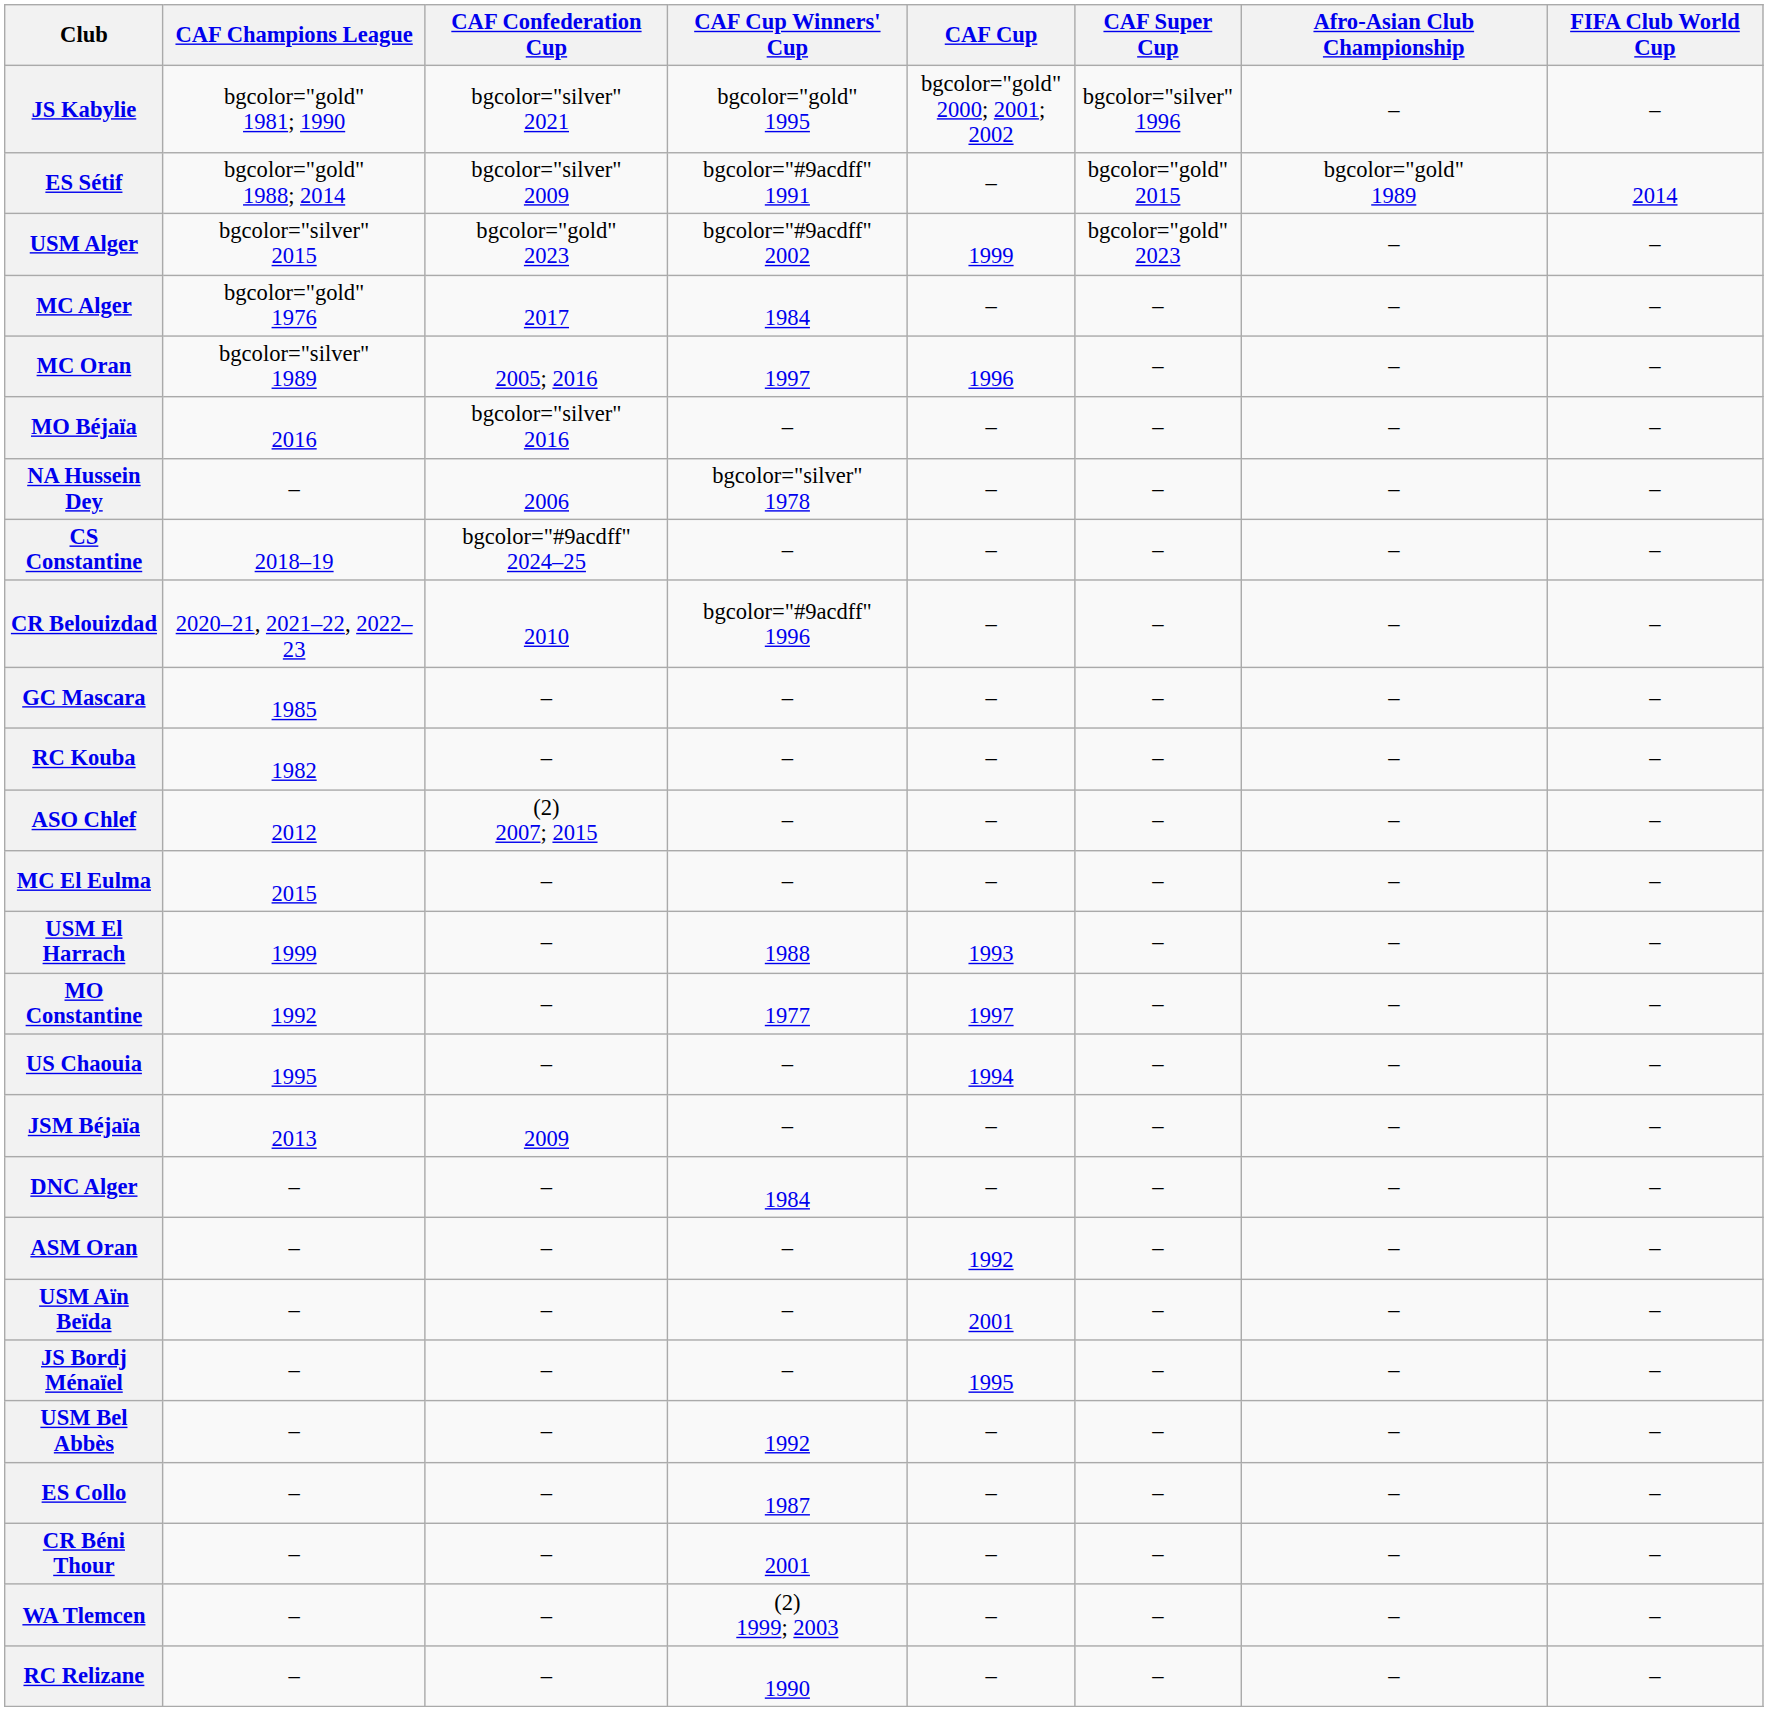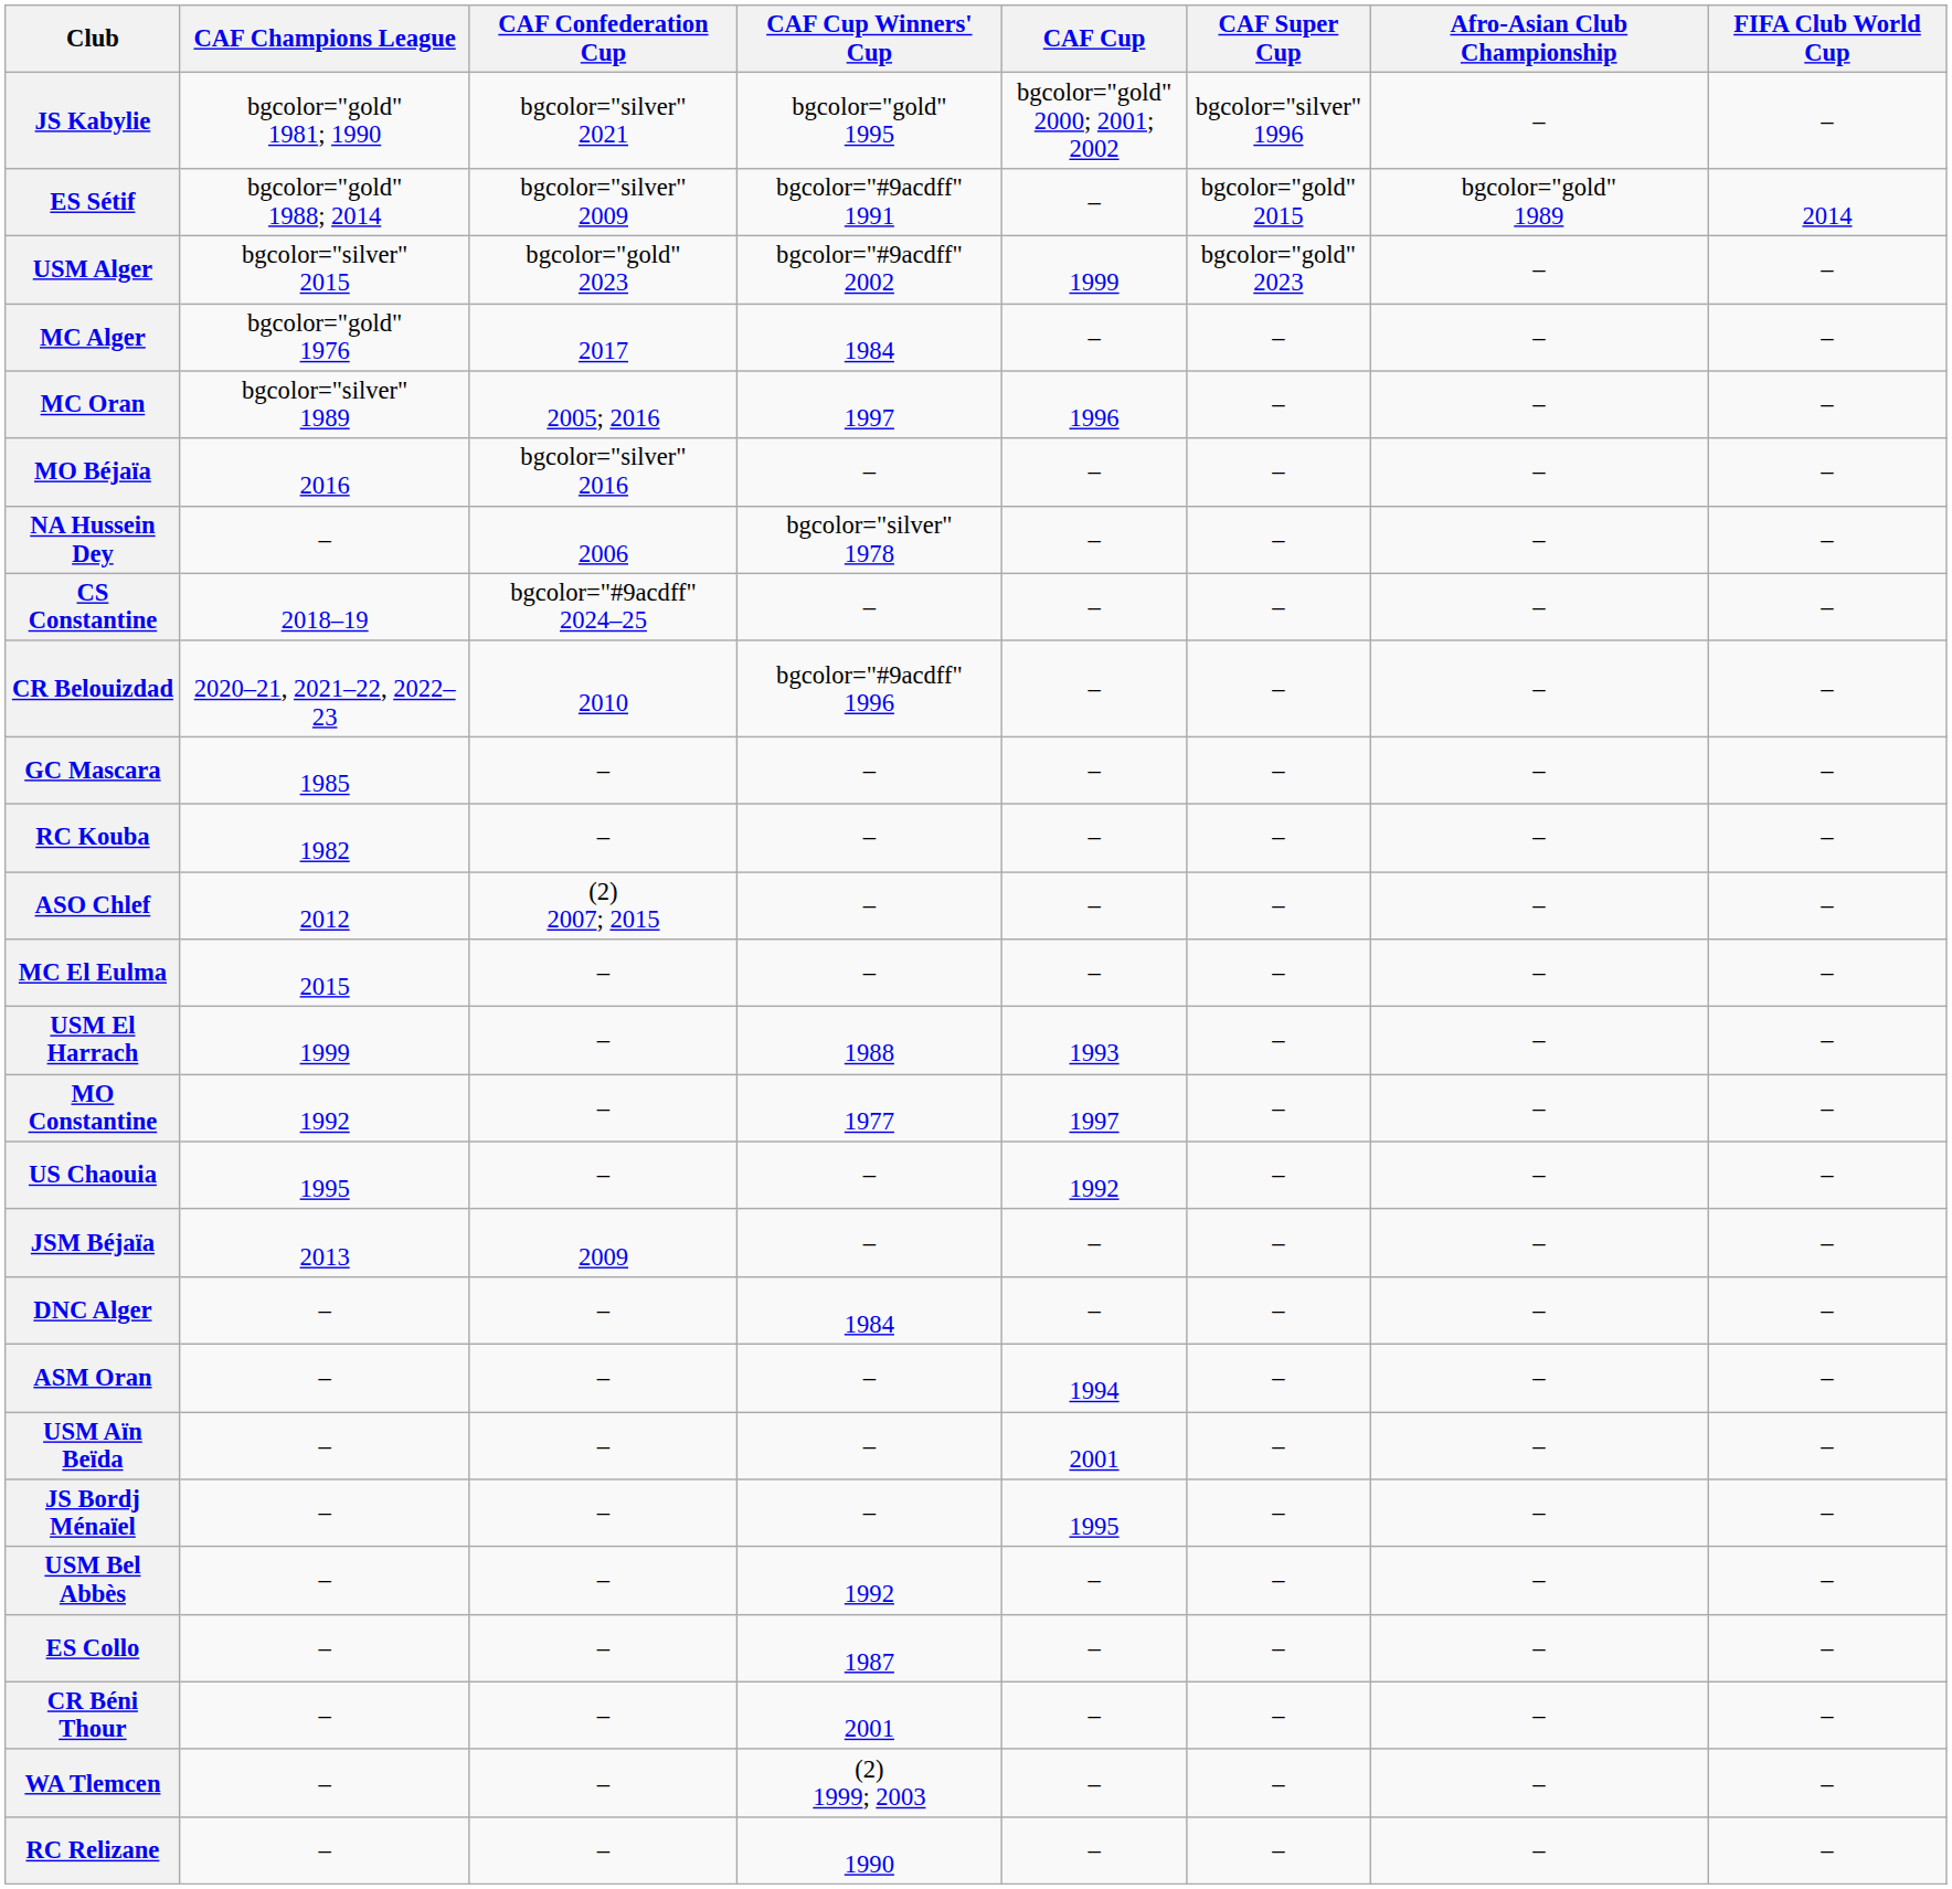US Chaouia | CAF Cup: 1994 -> 1992
ASM Oran | CAF Cup: 1992 -> 1994
